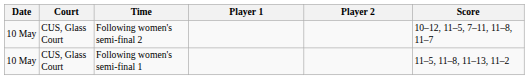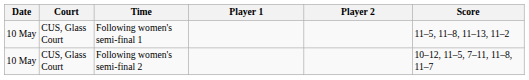rows swapped: Following women's semi-final 1 <-> Following women's semi-final 2
